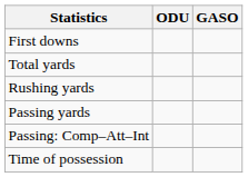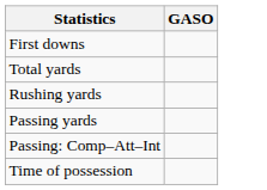- column: ODU
